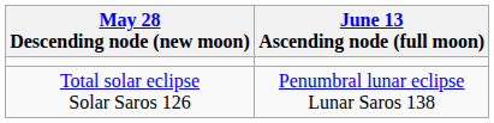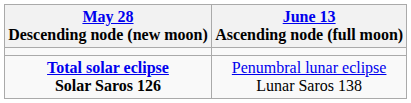row 3 | May 28 Descending node (new moon): normal -> bold
